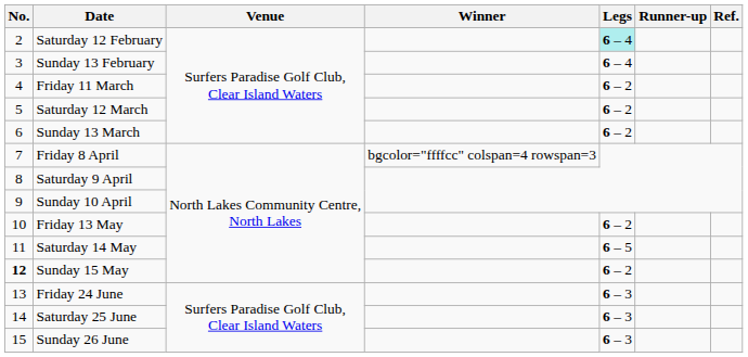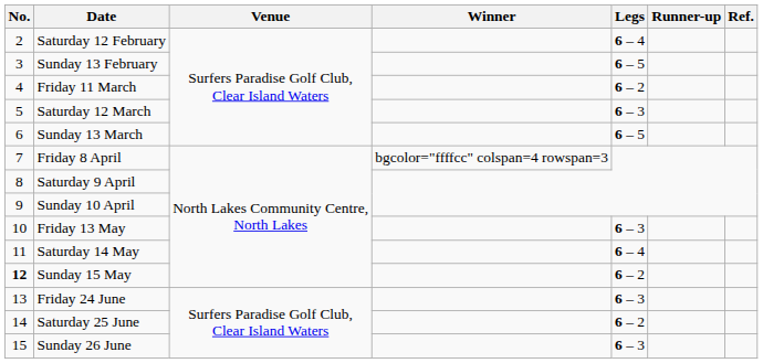Saturday 12 February | Legs: paleturquoise background -> no background
Sunday 13 February | Legs: 6 – 4 -> 6 – 5
Saturday 12 March | Legs: 6 – 2 -> 6 – 3
Sunday 13 March | Legs: 6 – 2 -> 6 – 5
Friday 13 May | Legs: 6 – 2 -> 6 – 3
Saturday 14 May | Legs: 6 – 5 -> 6 – 4
Saturday 25 June | Legs: 6 – 3 -> 6 – 2
